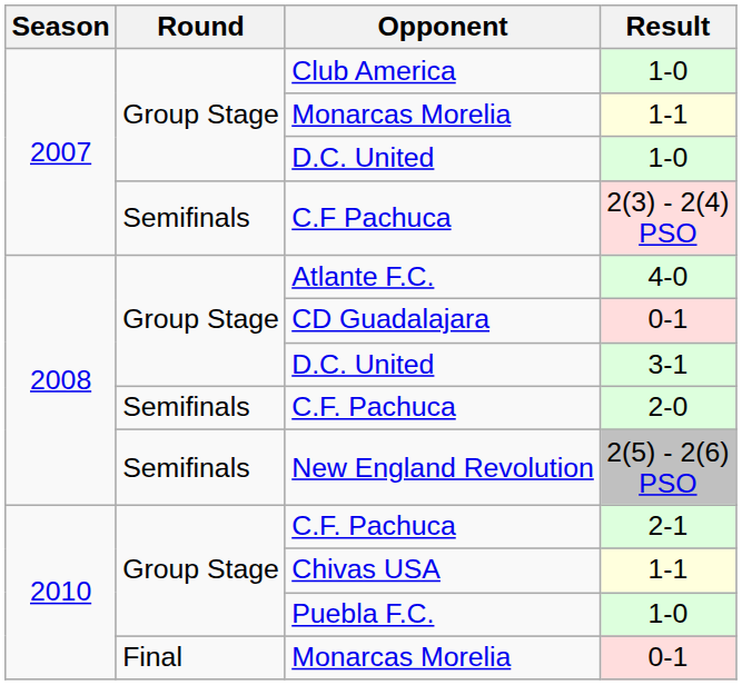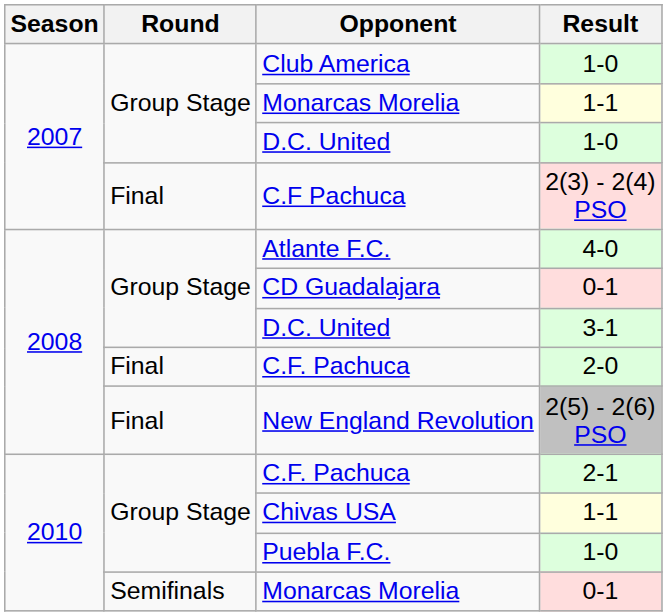C.F Pachuca | Round: Semifinals -> Final
C.F. Pachuca / 2-0 | Round: Semifinals -> Final
New England Revolution | Round: Semifinals -> Final
Monarcas Morelia / 0-1 | Round: Final -> Semifinals
